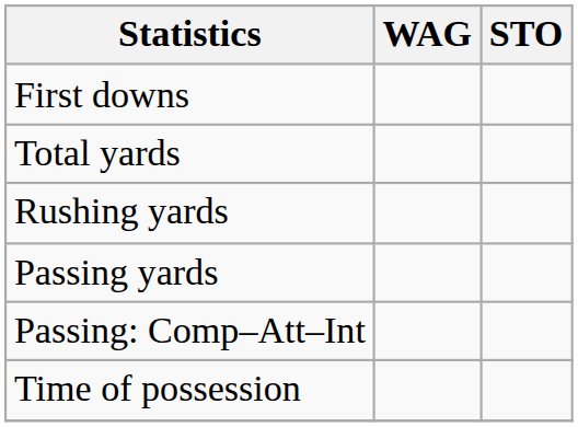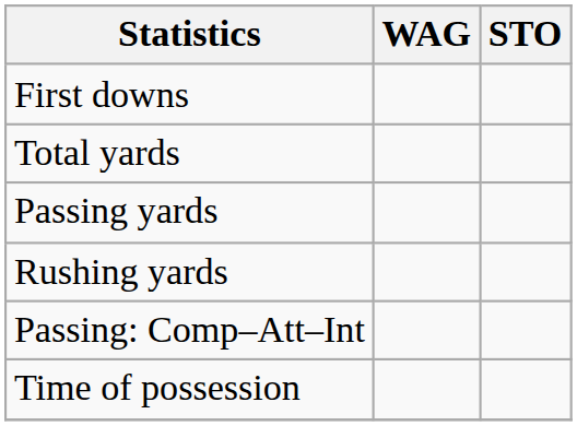rows swapped: Rushing yards <-> Passing yards
